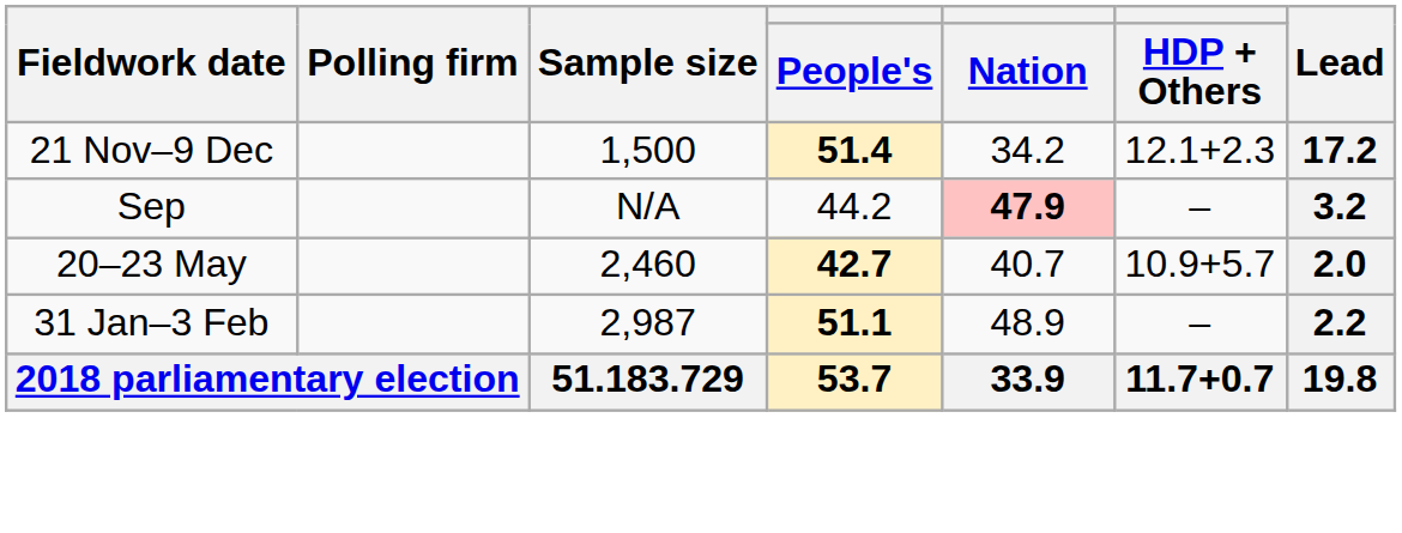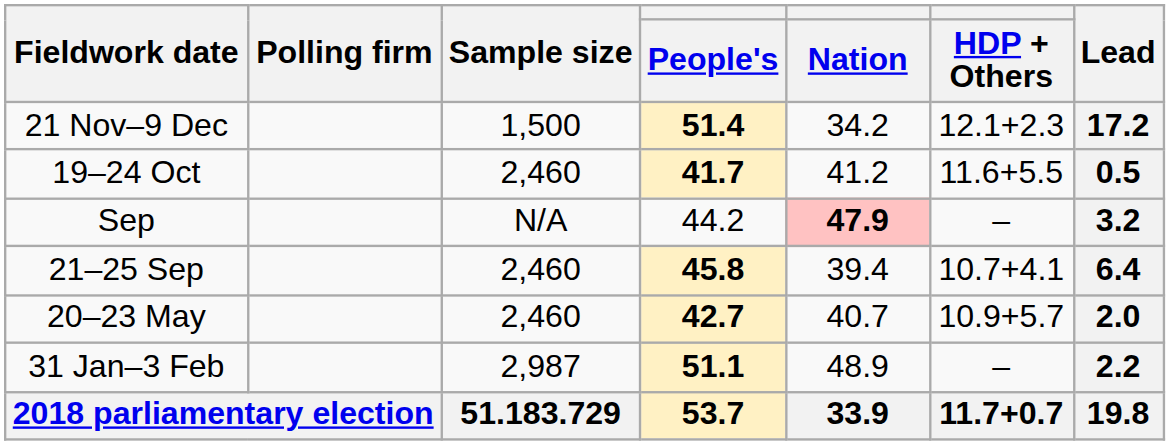+ row: 19–24 Oct | 2,460 | 41.7 | 41.2 | 11.6+5.5 | 0.5
+ row: 21–25 Sep | 2,460 | 45.8 | 39.4 | 10.7+4.1 | 6.4
